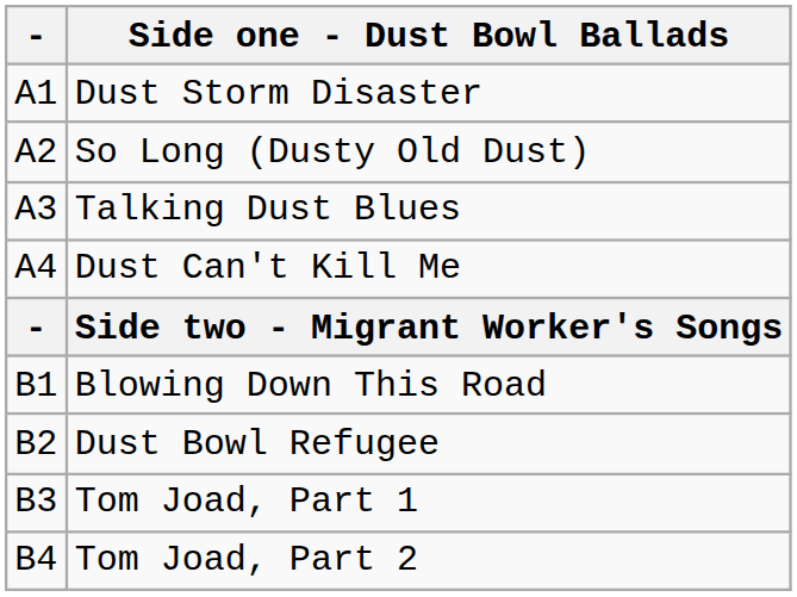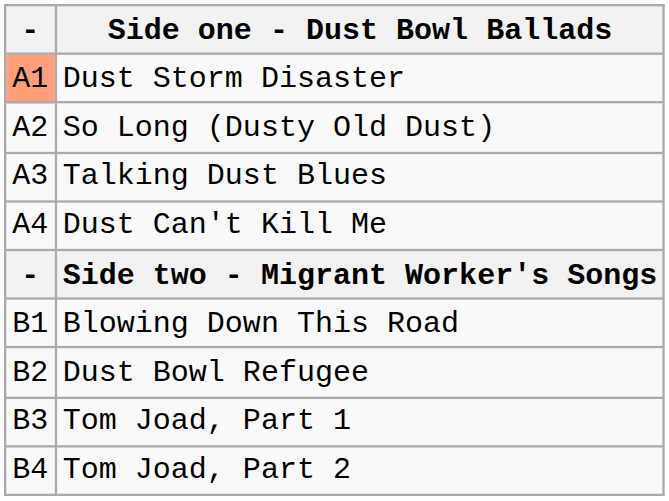Dust Storm Disaster | -: no background -> lightsalmon background
